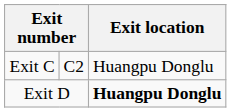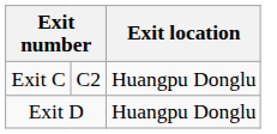Exit D | Exit location: bold -> normal
